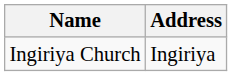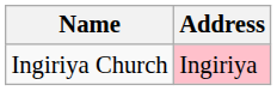Ingiriya Church | Address: no background -> pink background
